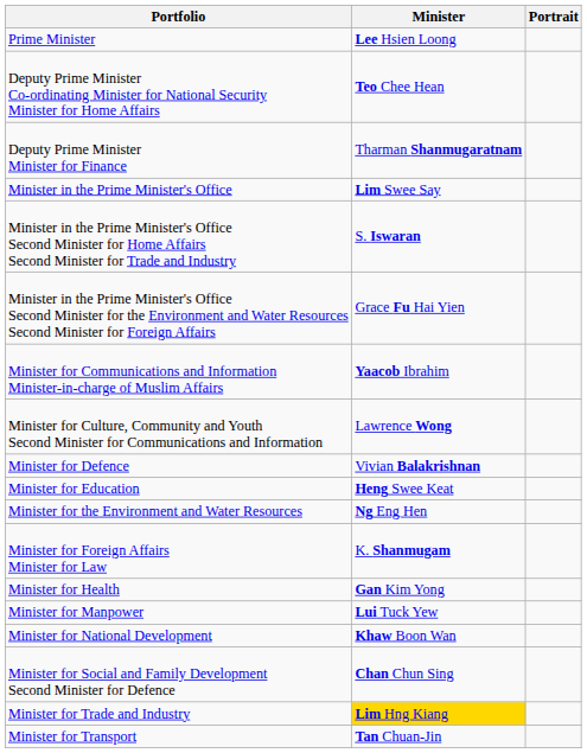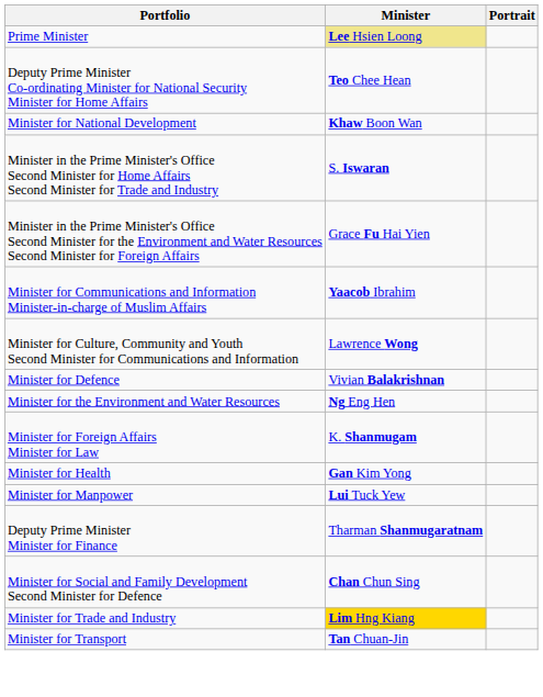Prime Minister | Minister: no background -> khaki background
rows swapped: Deputy Prime Minister Minister for Finance <-> Minister for National Development
- row: Minister in the Prime Minister's Office | Lim Swee Say
- row: Minister for Education | Heng Swee Keat
